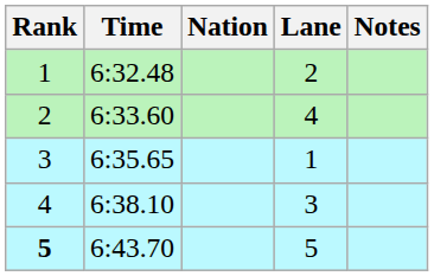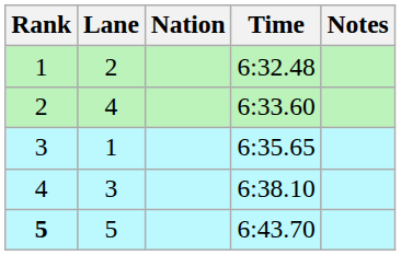columns swapped: Lane <-> Time
